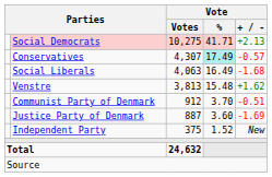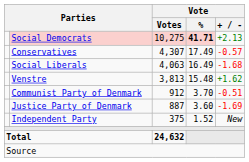Social Democrats | Vote / %: normal -> bold
Conservatives | Vote / %: paleturquoise background -> no background
